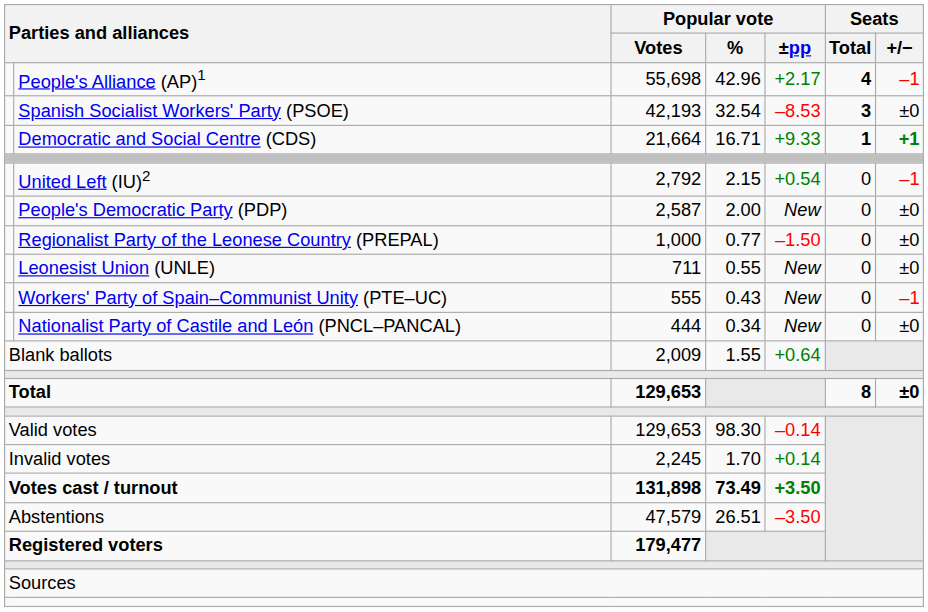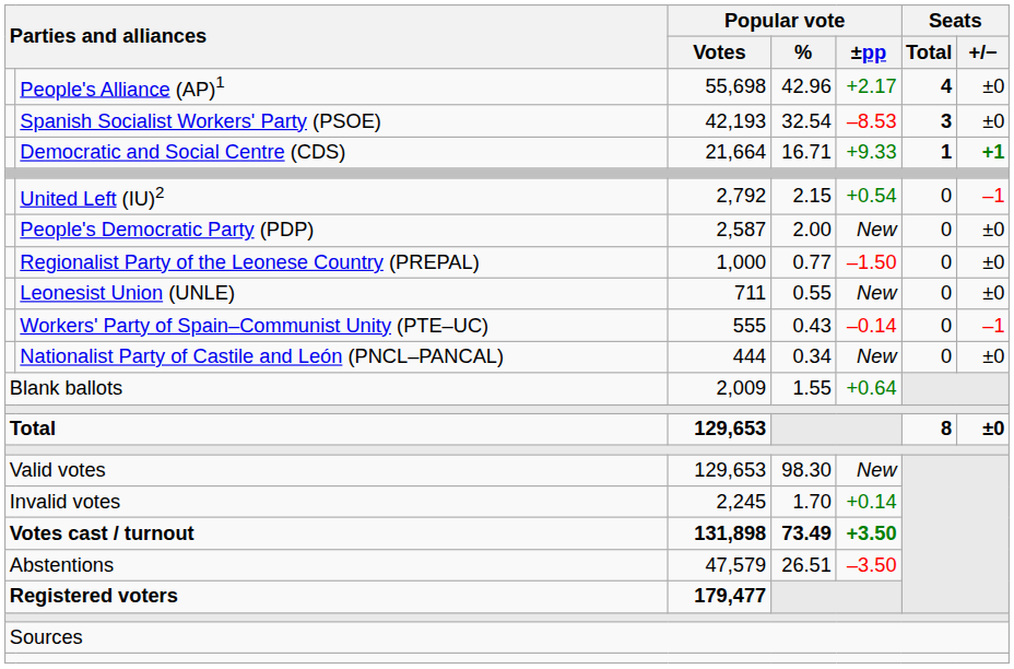People's Alliance (AP)1 | Seats / +/−: –1 -> ±0
Workers' Party of Spain–Communist Unity (PTE–UC) | Popular vote / ±pp: New -> –0.14
Valid votes | Popular vote / ±pp: –0.14 -> New
